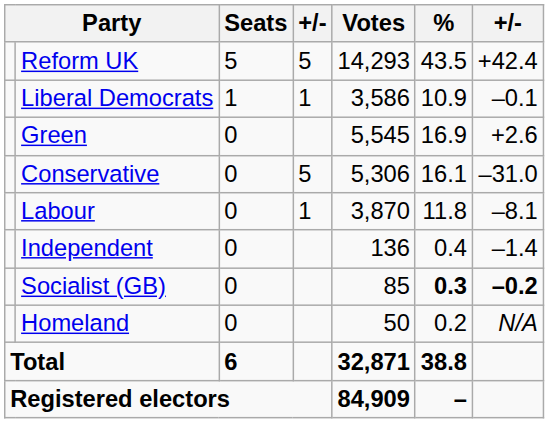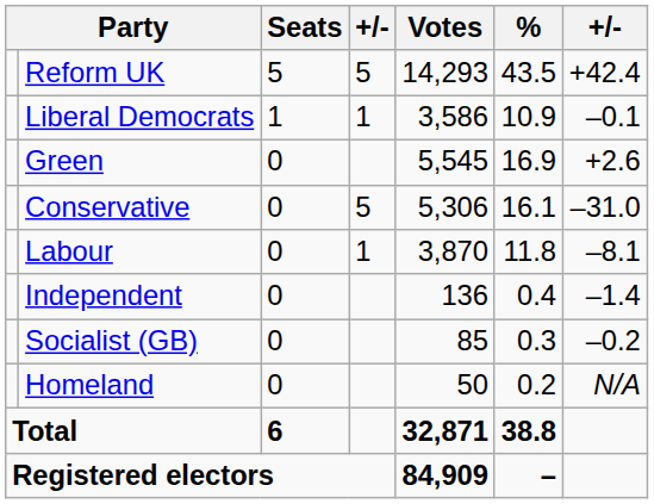Socialist (GB) | %: bold -> normal
Socialist (GB) | column 7: bold -> normal
